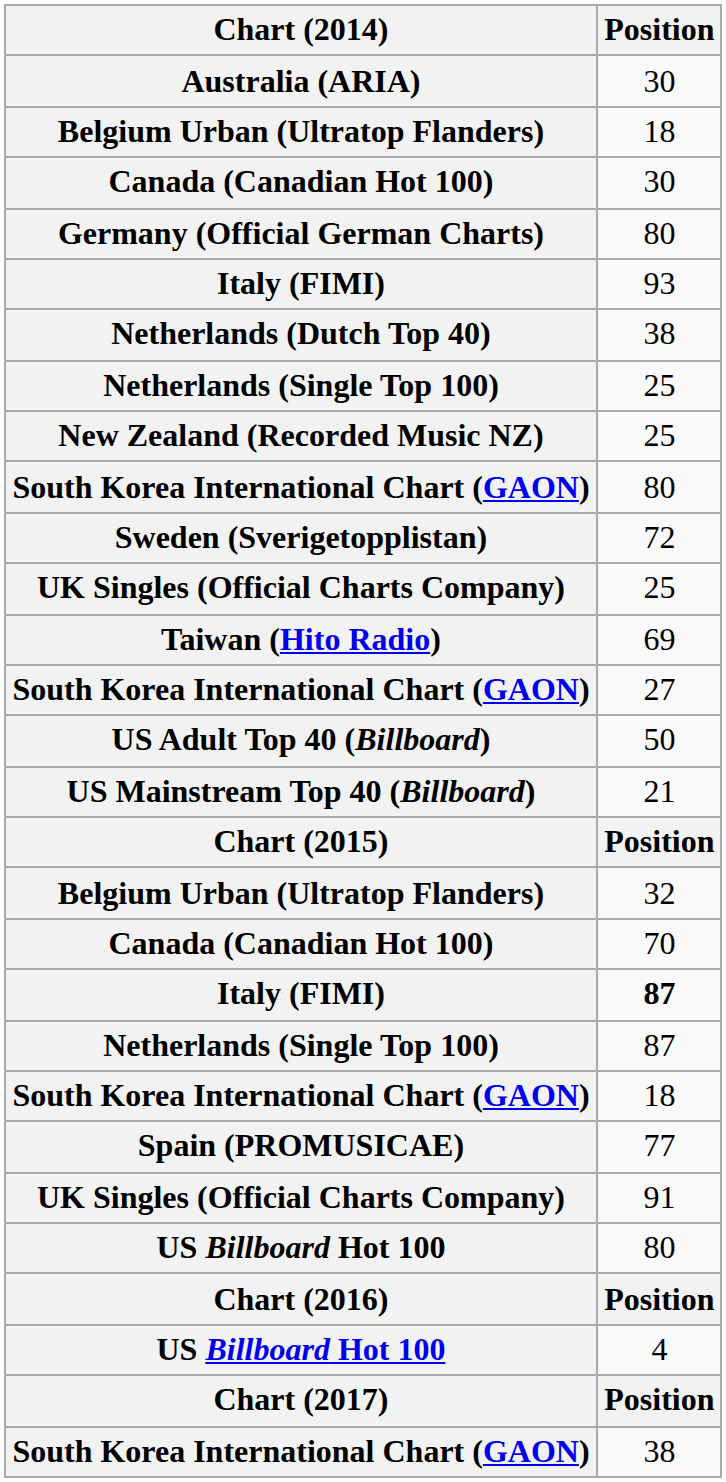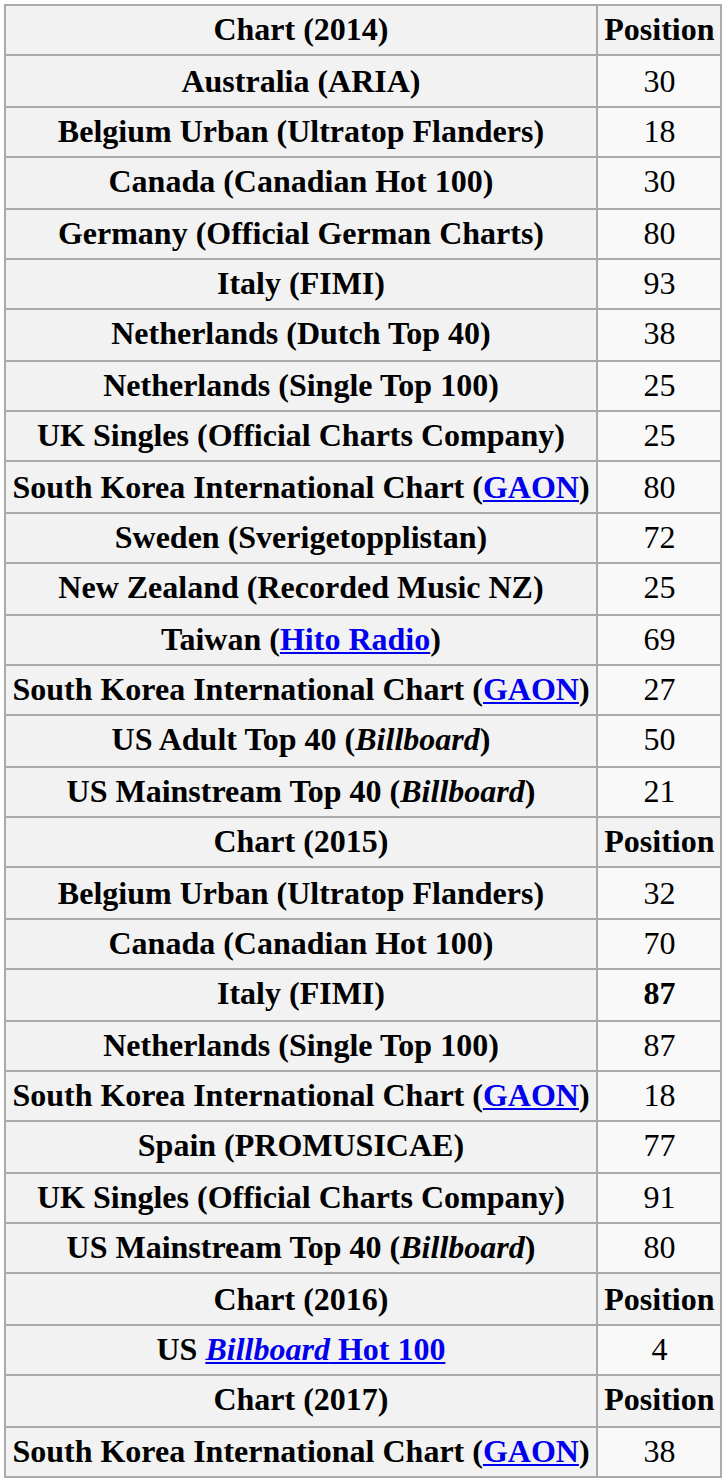row 9 | Chart (2014): New Zealand (Recorded Music NZ) -> UK Singles (Official Charts Company)
row 12 | Chart (2014): UK Singles (Official Charts Company) -> New Zealand (Recorded Music NZ)
row 25 | Chart (2014): US Billboard Hot 100 -> US Mainstream Top 40 (Billboard)
